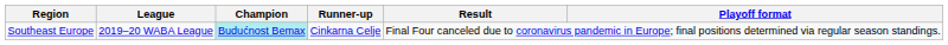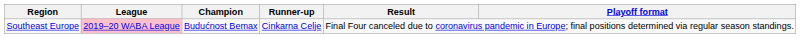Southeast Europe | League: no background -> pink background
Southeast Europe | Champion: paleturquoise background -> no background
